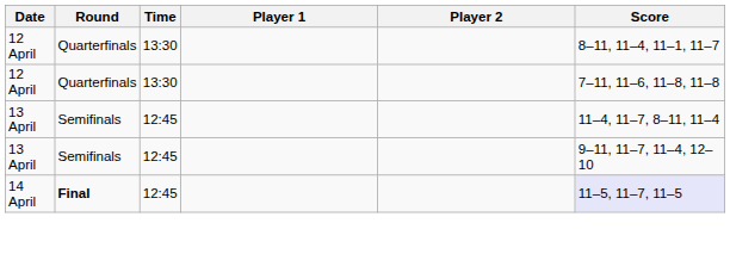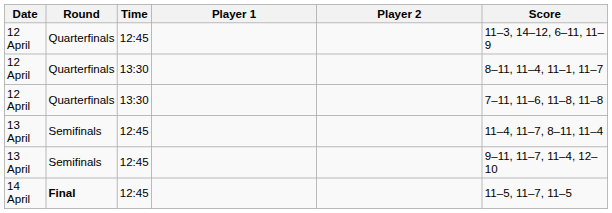+ row: 12 April | Quarterfinals | 12:45 | 11–3, 14–12, 6–11, 11–9
14 April | Score: lavender background -> no background
